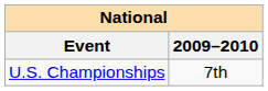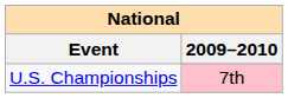U.S. Championships | 2009–2010: no background -> pink background
